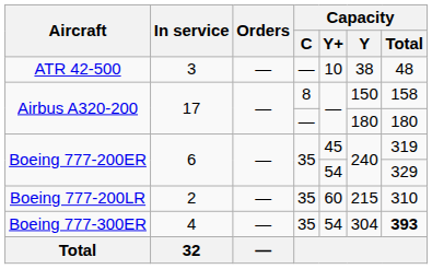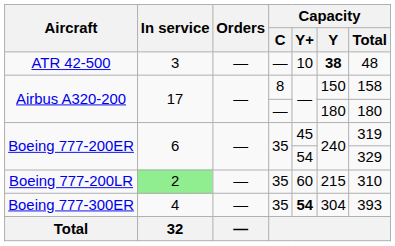ATR 42-500 | Capacity / Y: normal -> bold
Boeing 777-200LR | In service: no background -> lightgreen background
Boeing 777-300ER | Capacity / Y+: normal -> bold
Boeing 777-300ER | Capacity / Total: bold -> normal
